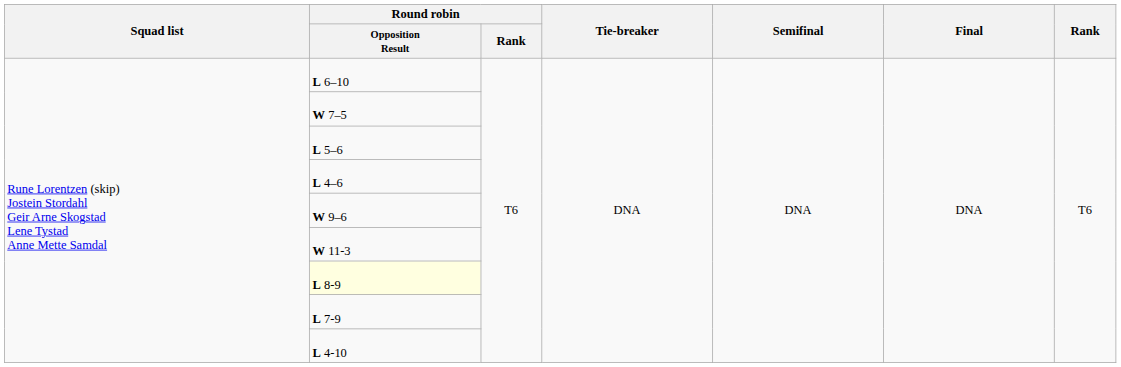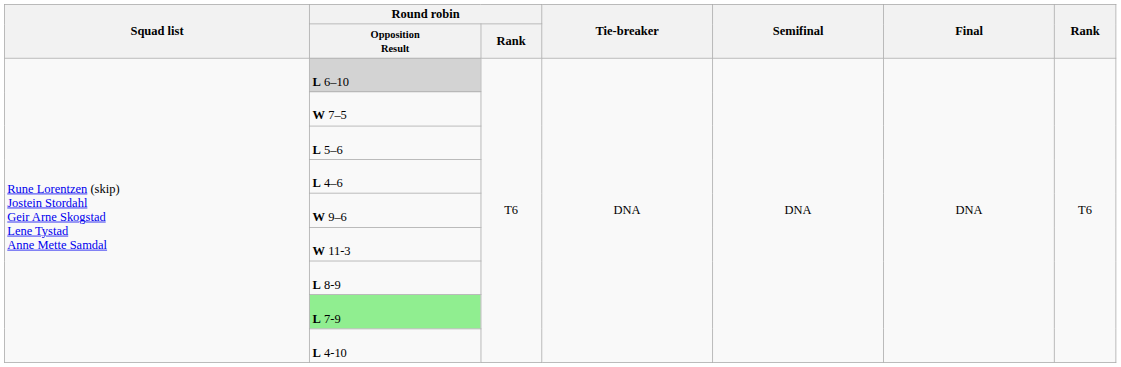L 6–10 | Round robin / Opposition Result: no background -> lightgrey background
L 8-9 | Round robin / Opposition Result: lightyellow background -> no background
L 7-9 | Round robin / Opposition Result: no background -> lightgreen background
